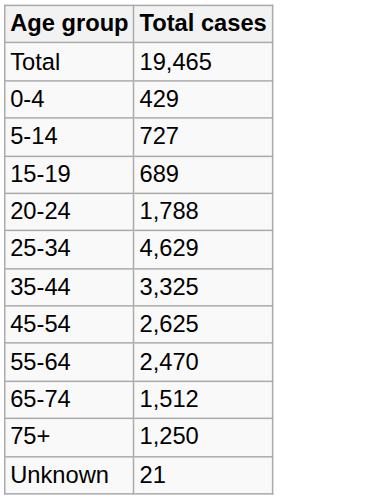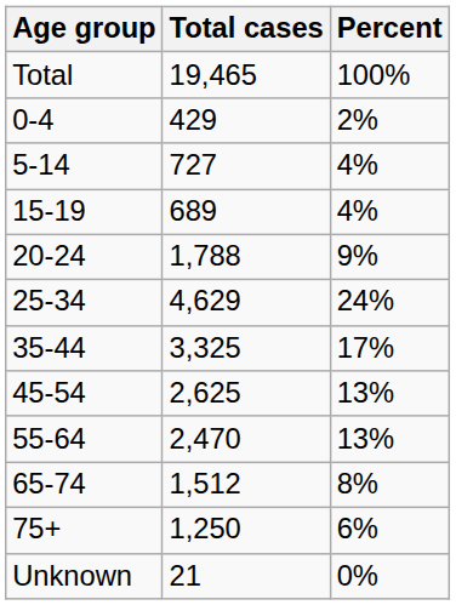+ column: Percent | 100% | 2% | 4% | 4% | 9% | 24% | 17% | 13% | 13% | 8% | 6% | 0%
